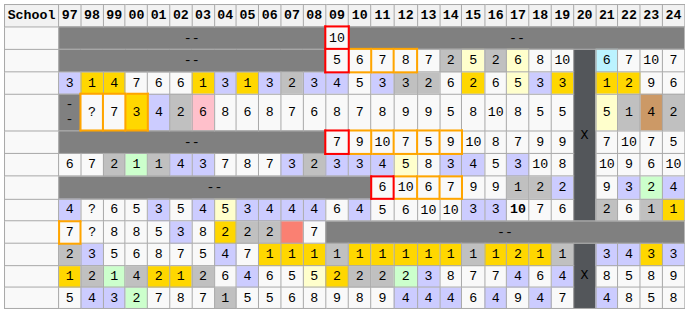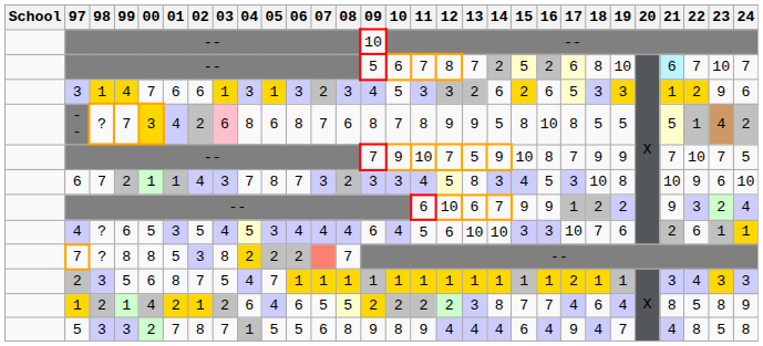row 9 | 17: bold -> normal
row 13 | 98: 4 -> 3
